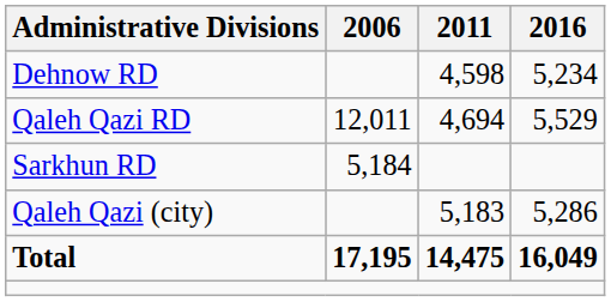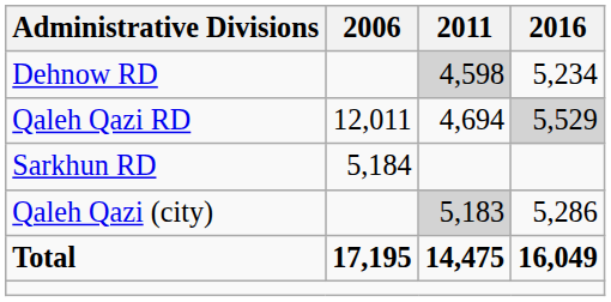Dehnow RD | 2011: no background -> lightgrey background
Qaleh Qazi RD | 2016: no background -> lightgrey background
Qaleh Qazi (city) | 2011: no background -> lightgrey background
